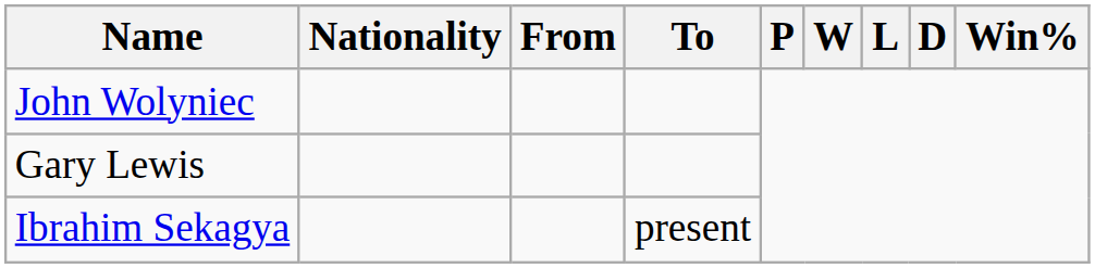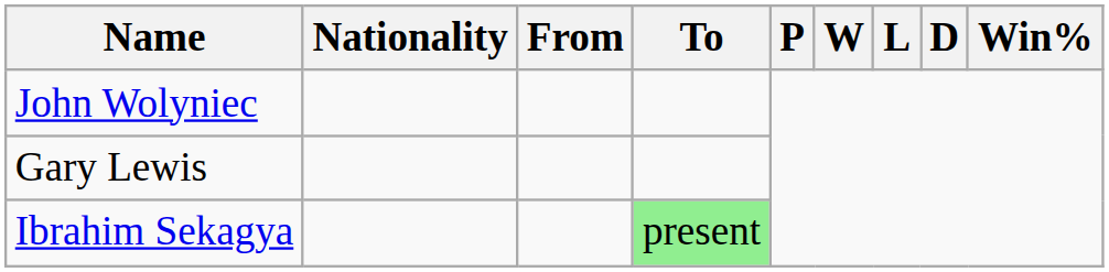Ibrahim Sekagya | To: no background -> lightgreen background
